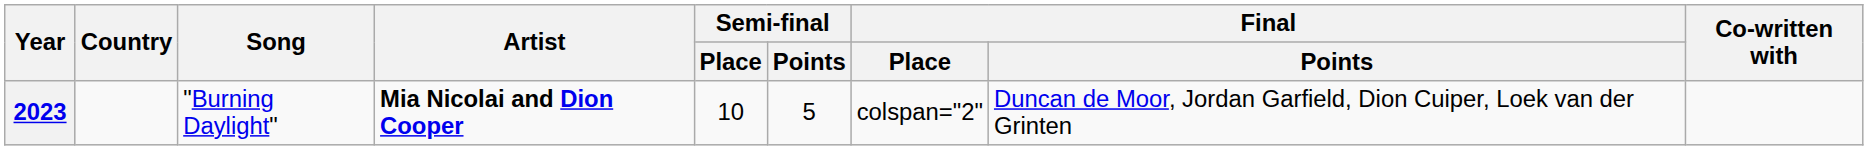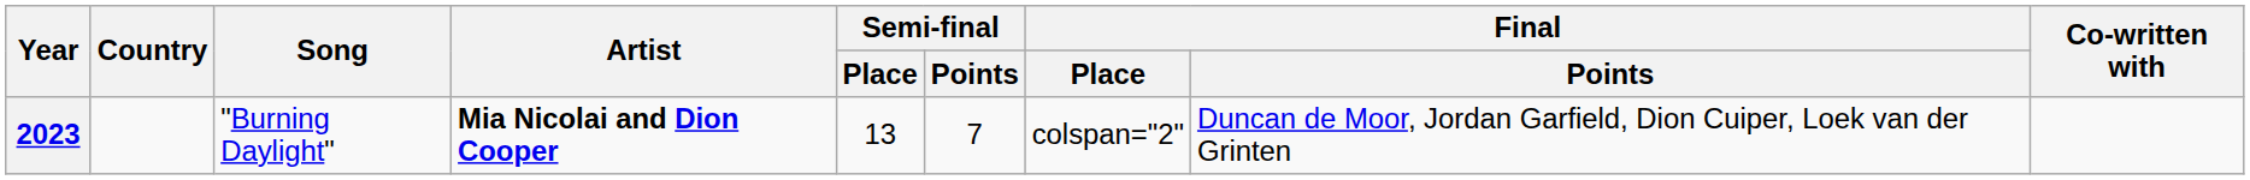2023 | Semi-final / Place: 10 -> 13
2023 | Semi-final / Points: 5 -> 7
